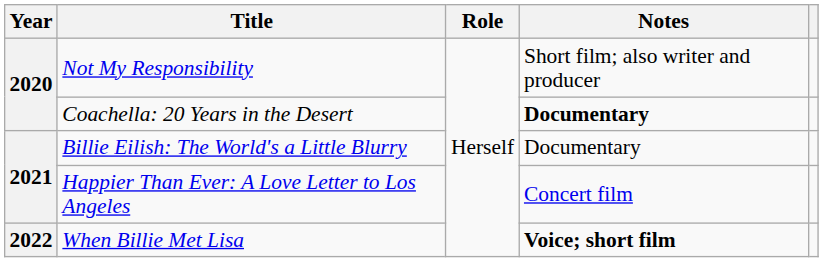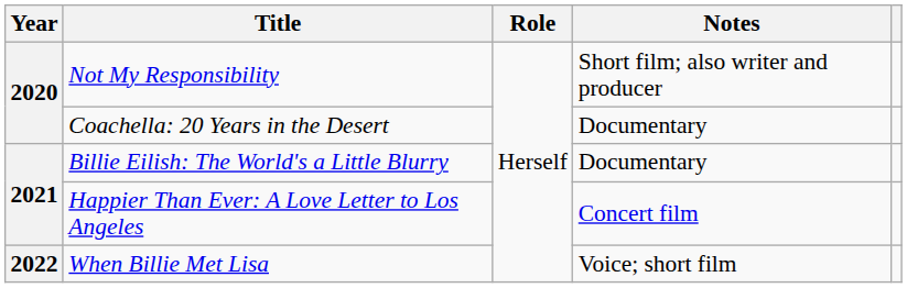Coachella: 20 Years in the Desert | Notes: bold -> normal
When Billie Met Lisa | Notes: bold -> normal
